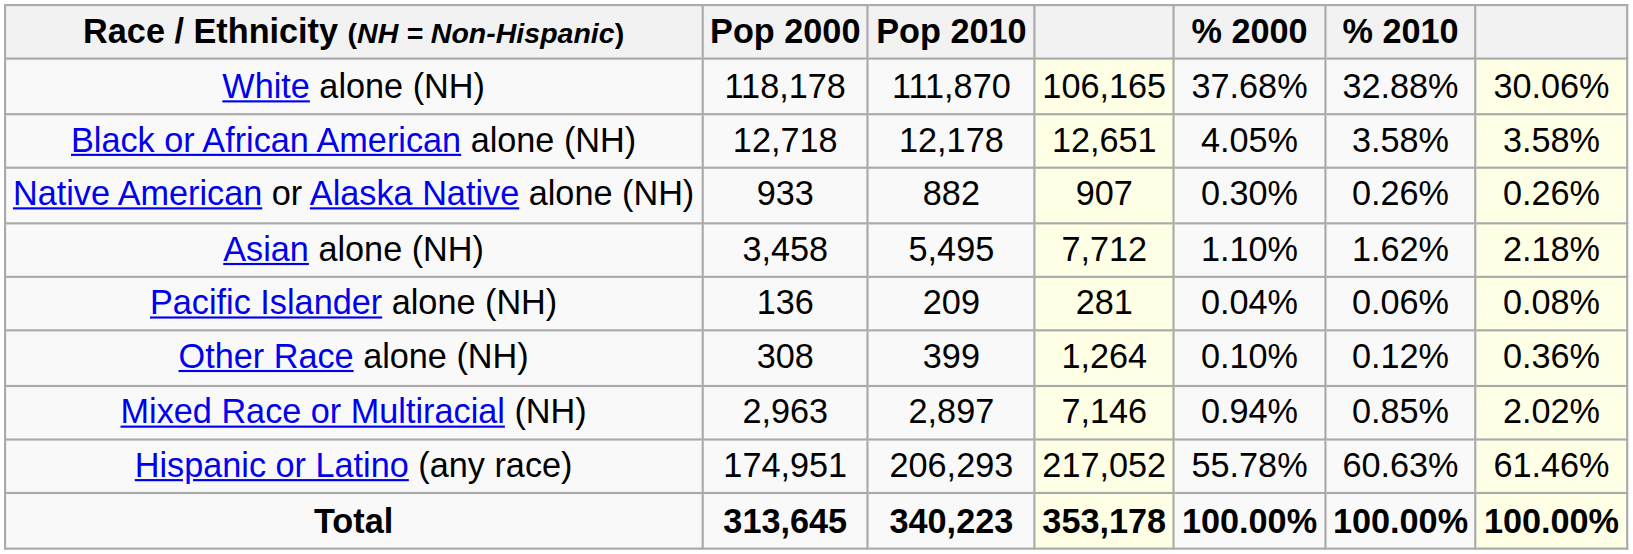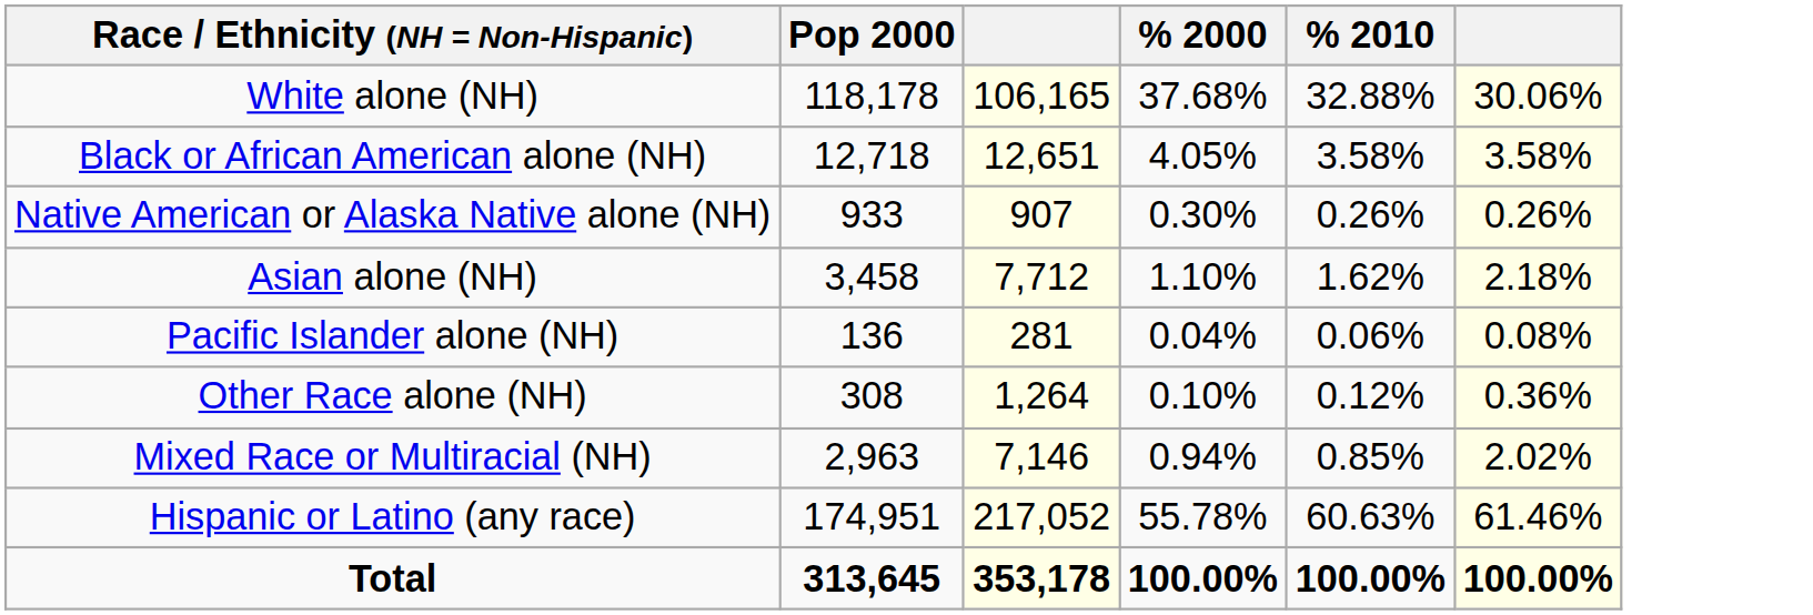- column: Pop 2010 | 111,870 | 12,178 | 882 | 5,495 | 209 | 399 | 2,897 | 206,293 | 340,223
